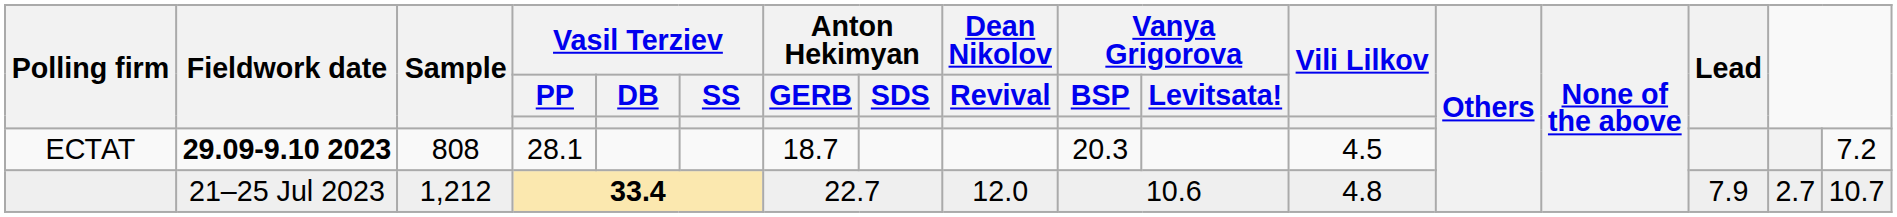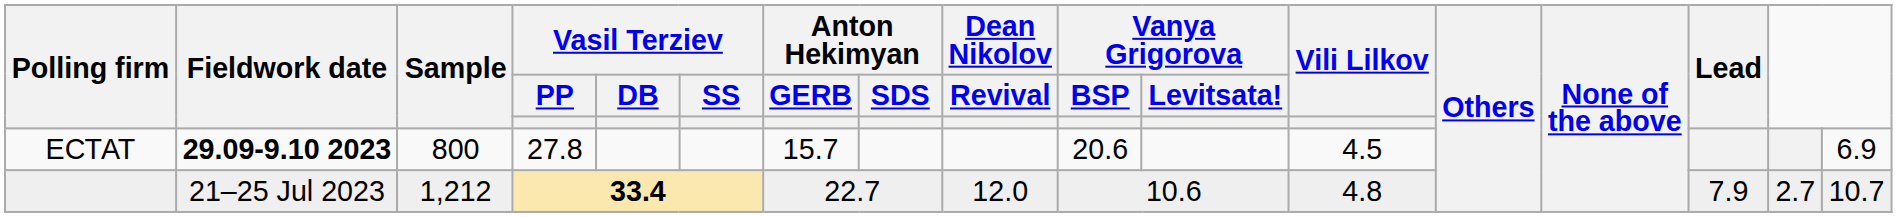ЕСТАТ | Sample: 808 -> 800
ЕСТАТ | Vasil Terziev / PP: 28.1 -> 27.8
ЕСТАТ | Anton Hekimyan / GERB: 18.7 -> 15.7
ЕСТАТ | Vanya Grigorova / BSP: 20.3 -> 20.6
ЕСТАТ | column 17: 7.2 -> 6.9
